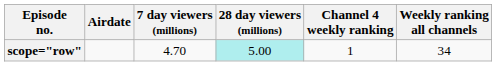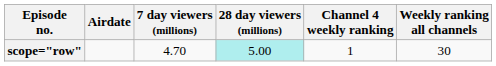scope="row" | Weekly ranking all channels: 34 -> 30
